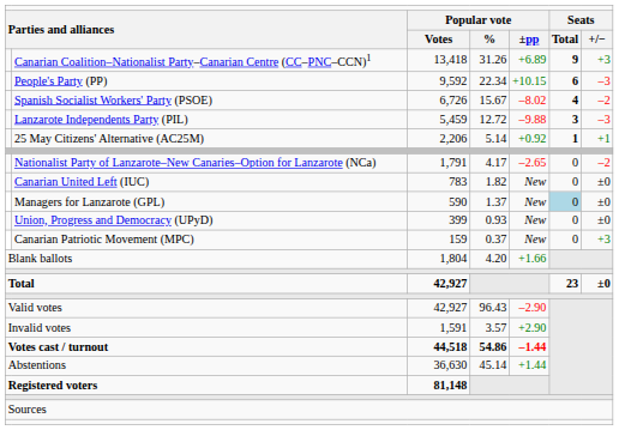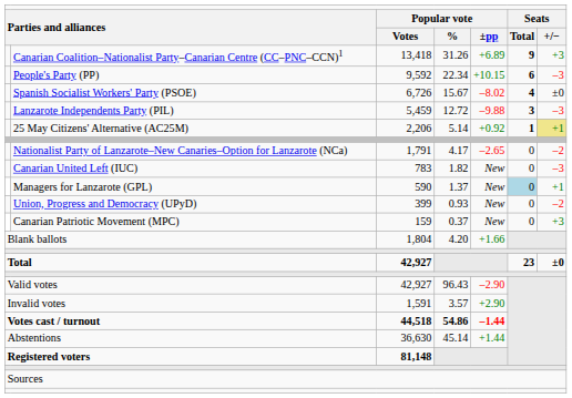Spanish Socialist Workers' Party (PSOE) | column 7: –2 -> ±0
25 May Citizens' Alternative (AC25M) | column 7: no background -> khaki background
Canarian United Left (IUC) | column 7: ±0 -> –3
Managers for Lanzarote (GPL) | column 7: ±0 -> +1
Union, Progress and Democracy (UPyD) | column 7: ±0 -> –2
